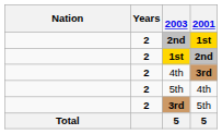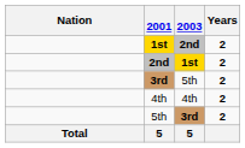columns swapped: 2001 <-> Years
row 4 | 2003: 4th -> 5th
row 5 | 2003: 5th -> 4th
